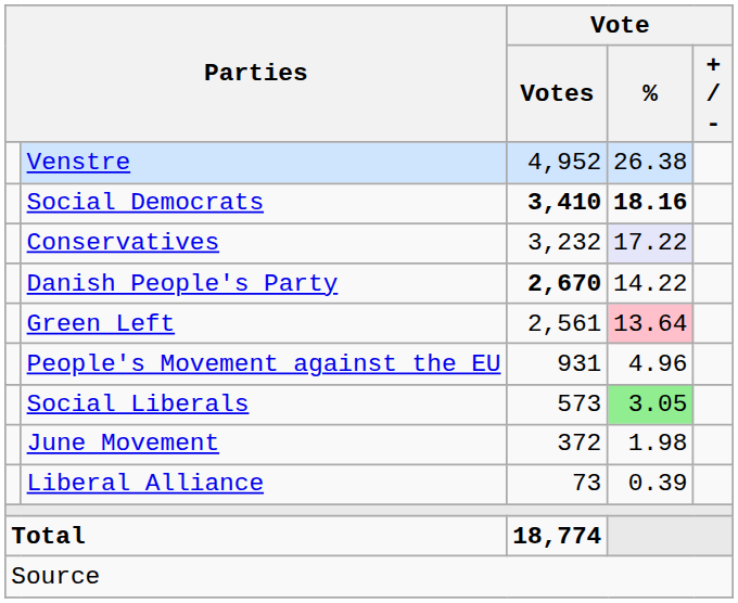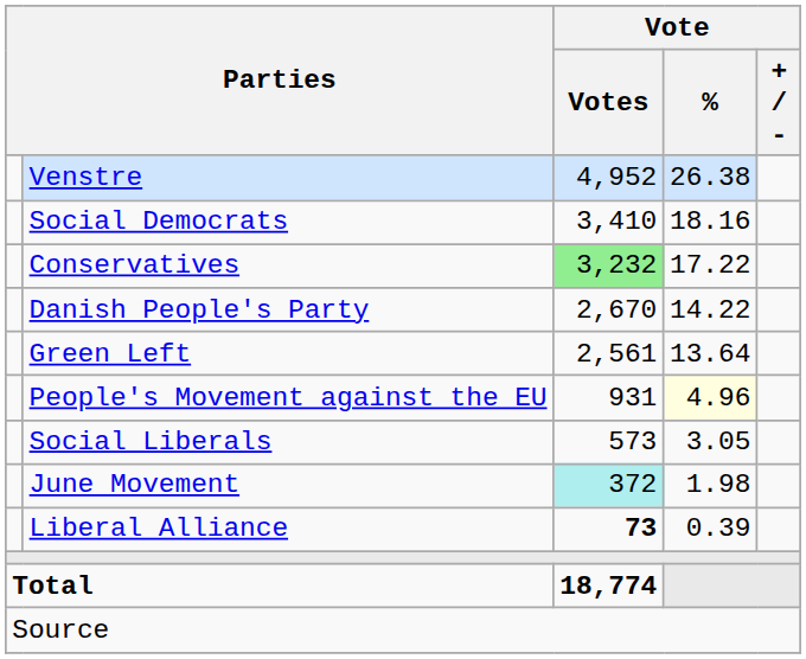Social Democrats | Vote / Votes: bold -> normal
Social Democrats | Vote / %: bold -> normal
Conservatives | Vote / Votes: no background -> lightgreen background
Conservatives | Vote / %: lavender background -> no background
Danish People's Party | Vote / Votes: bold -> normal
Green Left | Vote / %: pink background -> no background
People's Movement against the EU | Vote / %: no background -> lightyellow background
Social Liberals | Vote / %: lightgreen background -> no background
June Movement | Vote / Votes: no background -> paleturquoise background
Liberal Alliance | Vote / Votes: normal -> bold
